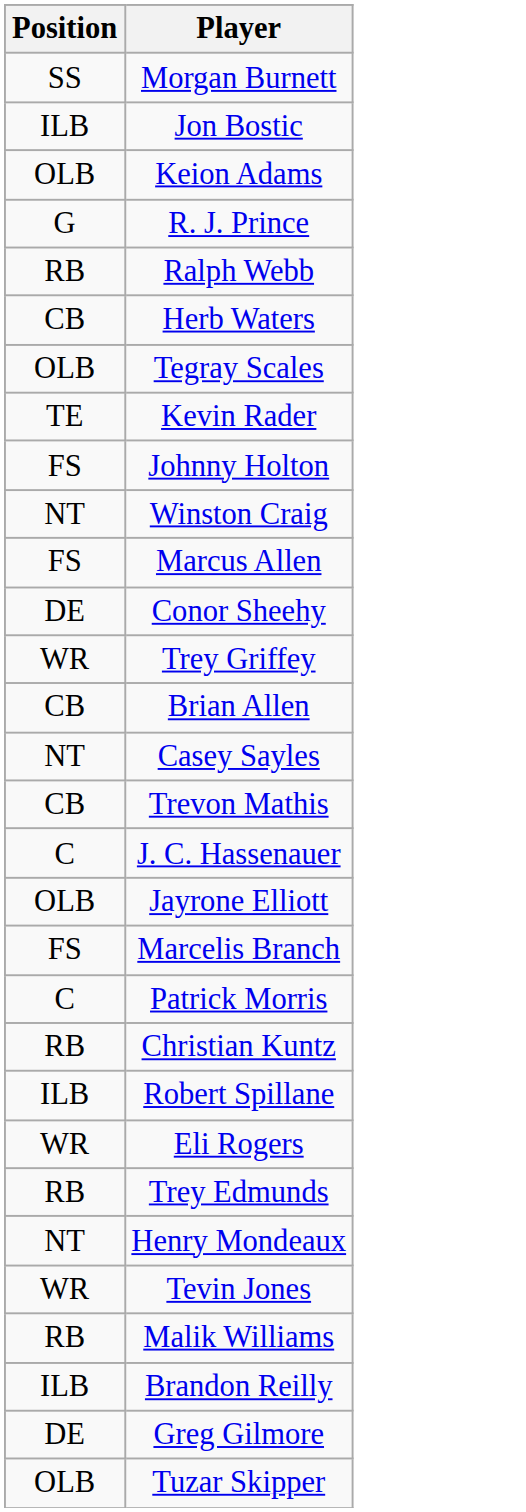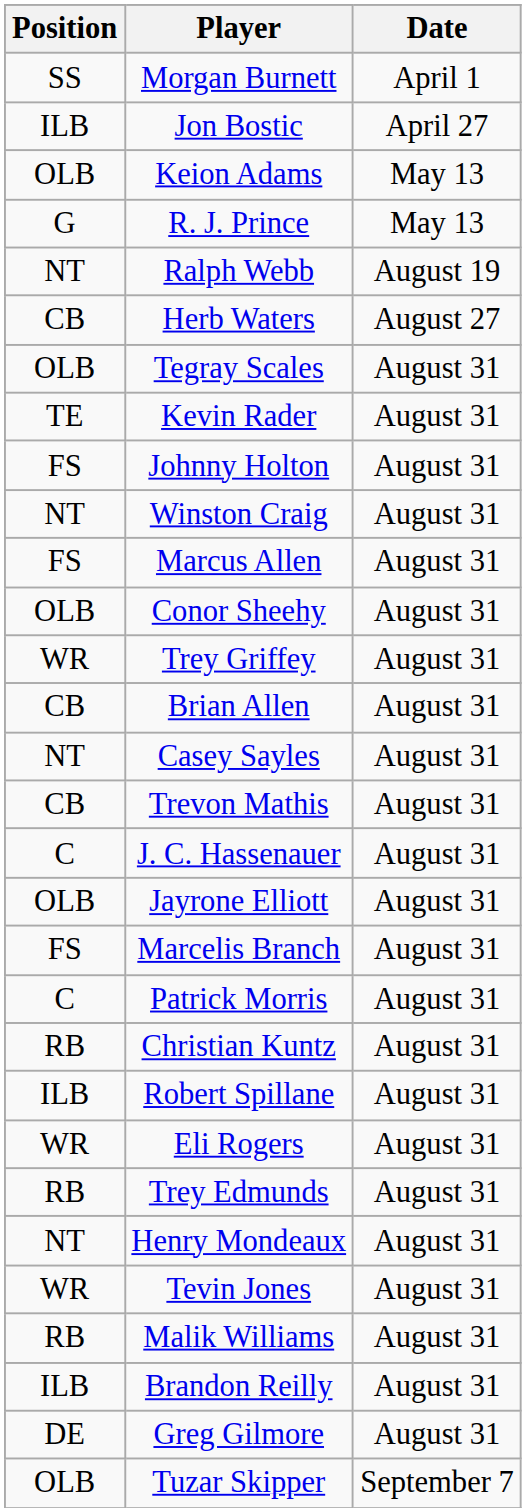+ column: Date | April 1 | April 27 | May 13 | May 13 | August 19 | August 27 | August 31 | August 31 | August 31 | August 31 | August 31 | August 31 | August 31 | August 31 | August 31 | August 31 | August 31 | August 31 | August 31 | August 31 | August 31 | August 31 | August 31 | August 31 | August 31 | August 31 | August 31 | August 31 | August 31 | September 7
Ralph Webb | Position: RB -> NT
Conor Sheehy | Position: DE -> OLB
